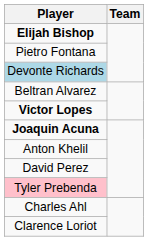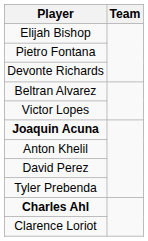Elijah Bishop | Player: bold -> normal
Devonte Richards | Player: lightblue background -> no background
Victor Lopes | Player: bold -> normal
Tyler Prebenda | Player: pink background -> no background
Charles Ahl | Player: normal -> bold
